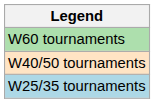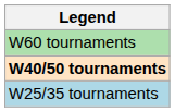row 3 | column 1: normal -> bold
